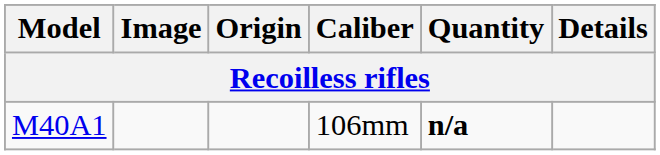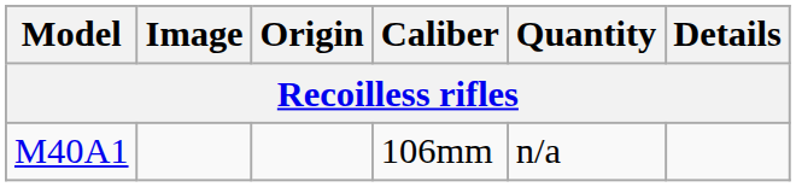M40A1 | Quantity: bold -> normal
